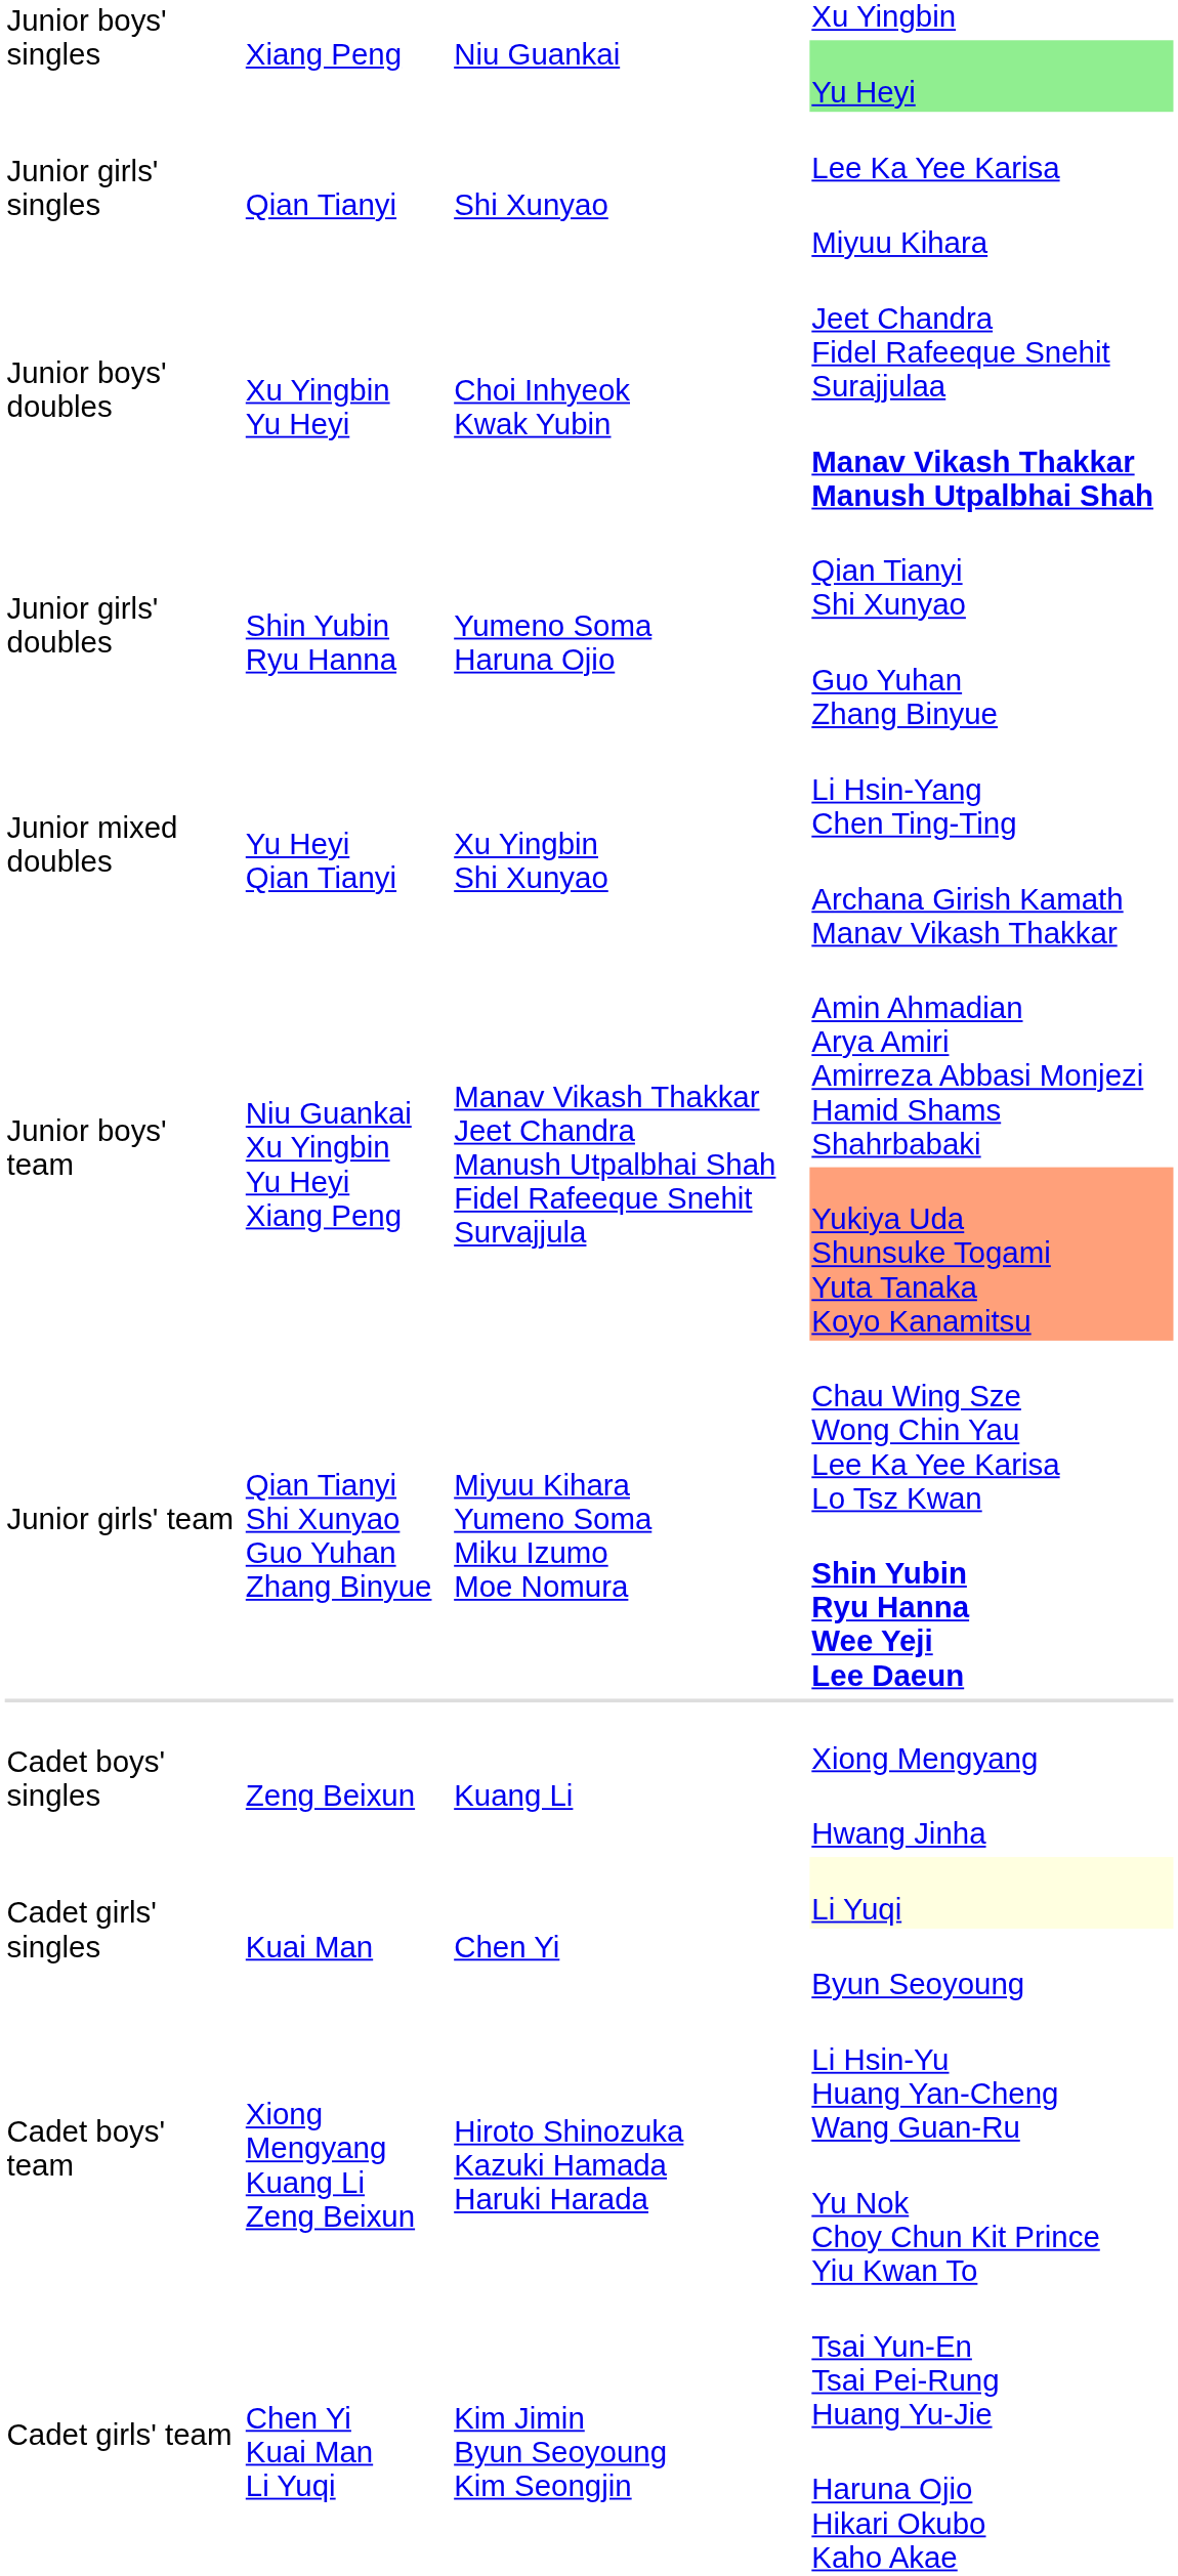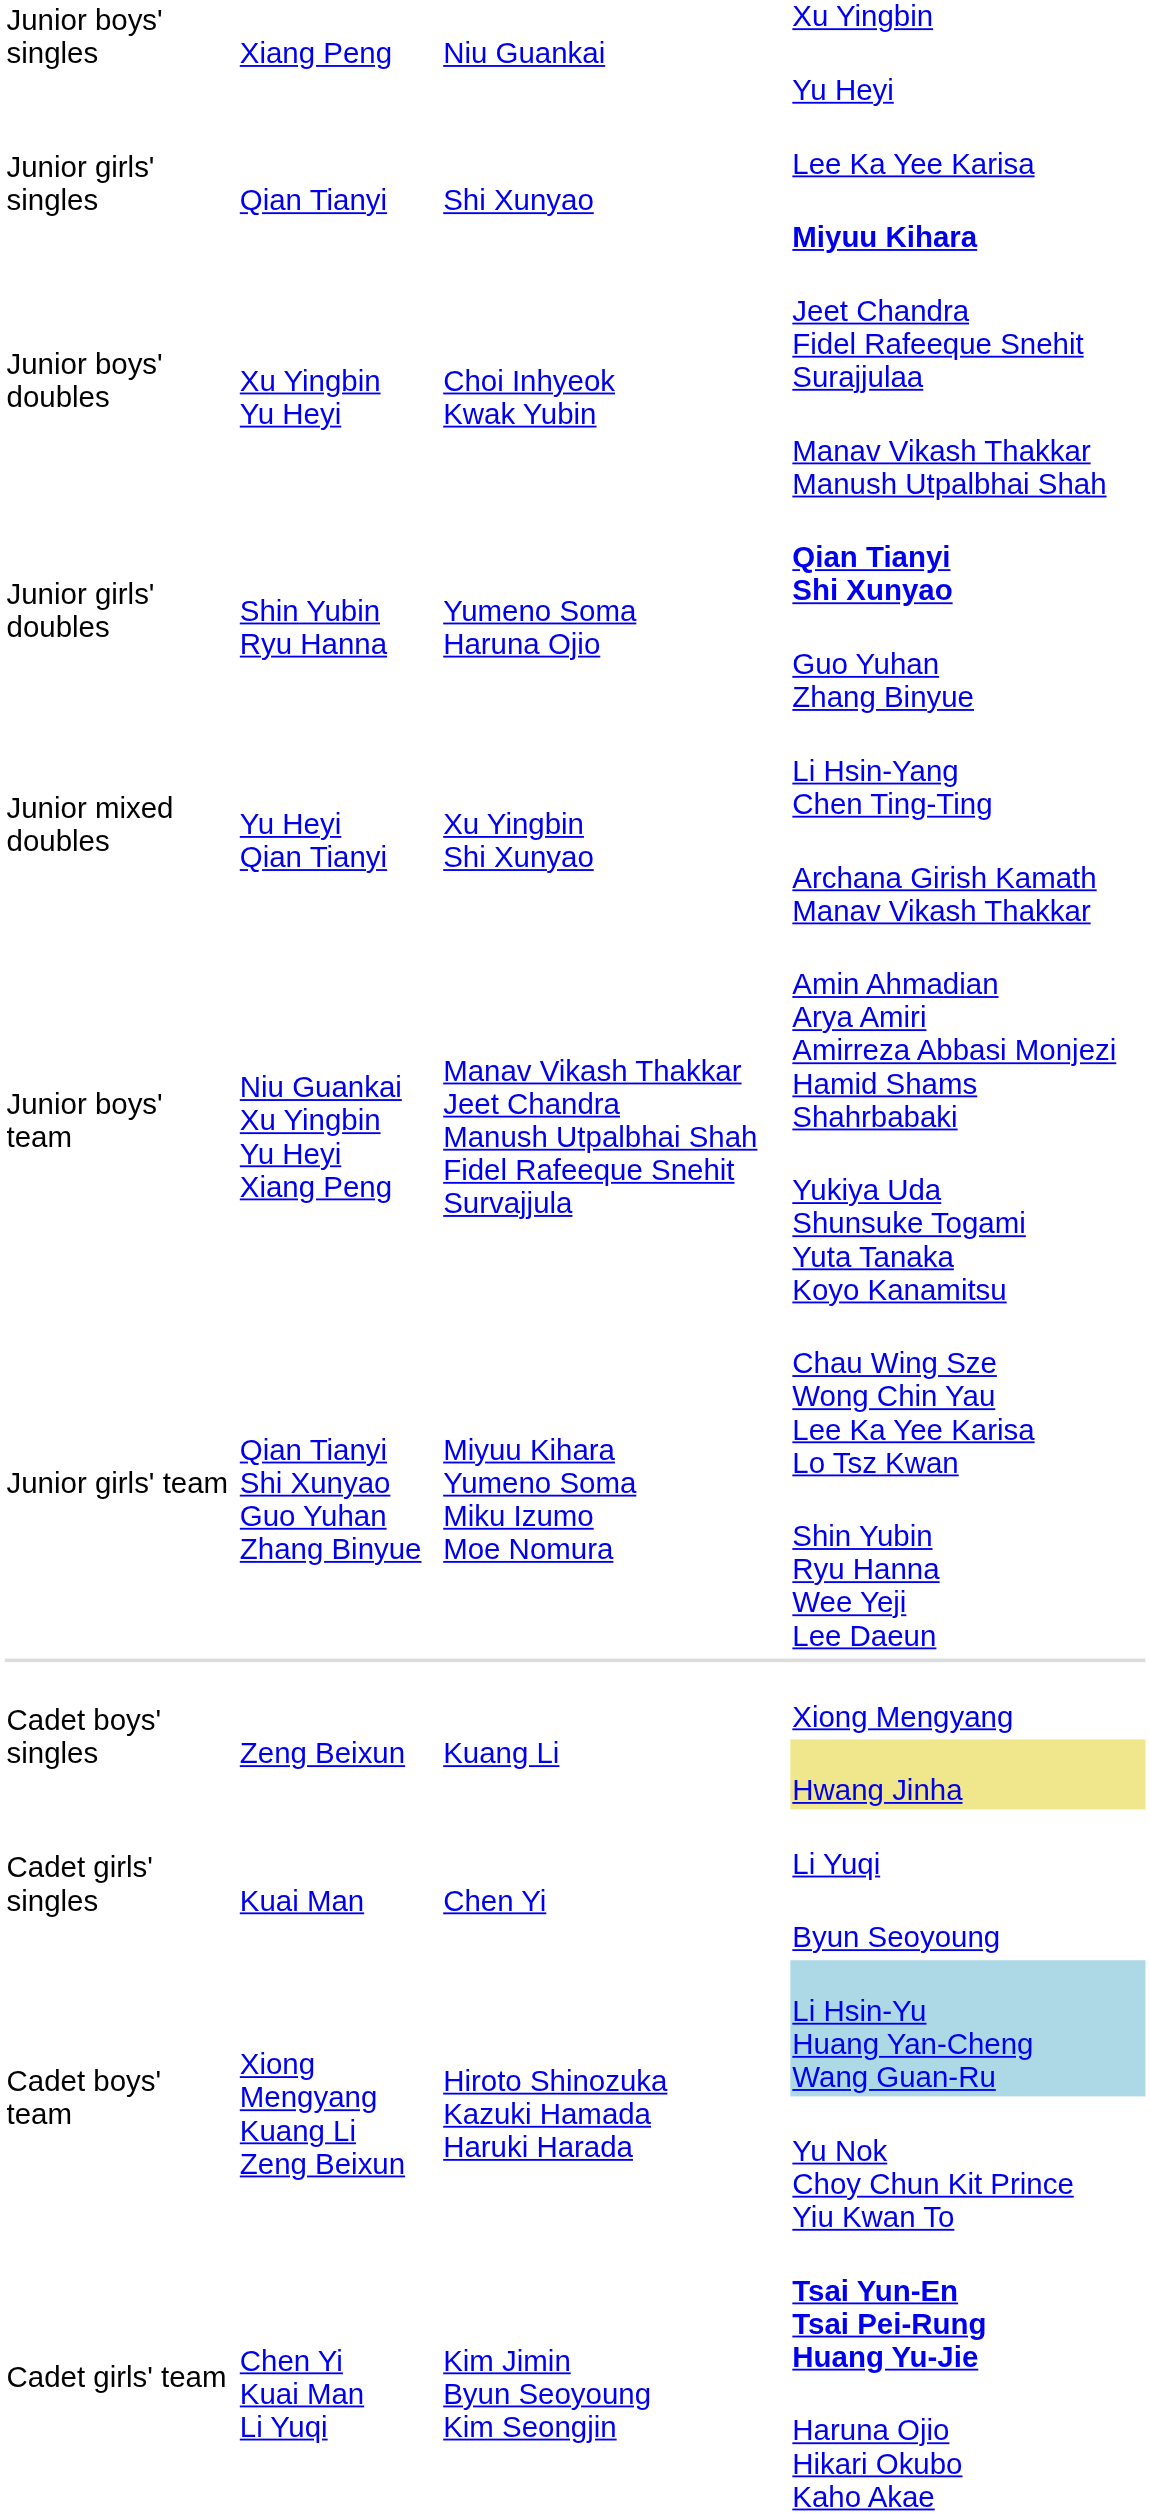Yu Heyi | column 4: lightgreen background -> no background
Miyuu Kihara | column 4: normal -> bold
Manav Vikash Thakkar Manush Utpalbhai Shah | column 4: bold -> normal
Qian Tianyi Shi Xunyao | column 4: normal -> bold
Yukiya Uda Shunsuke Togami Yuta Tanaka Koyo Kanamitsu | column 4: lightsalmon background -> no background
Shin Yubin Ryu Hanna Wee Yeji Lee Daeun | column 4: bold -> normal
Hwang Jinha | column 4: no background -> khaki background
Li Yuqi | column 4: lightyellow background -> no background
Li Hsin-Yu Huang Yan-Cheng Wang Guan-Ru | column 4: no background -> lightblue background
Tsai Yun-En Tsai Pei-Rung Huang Yu-Jie | column 4: normal -> bold
